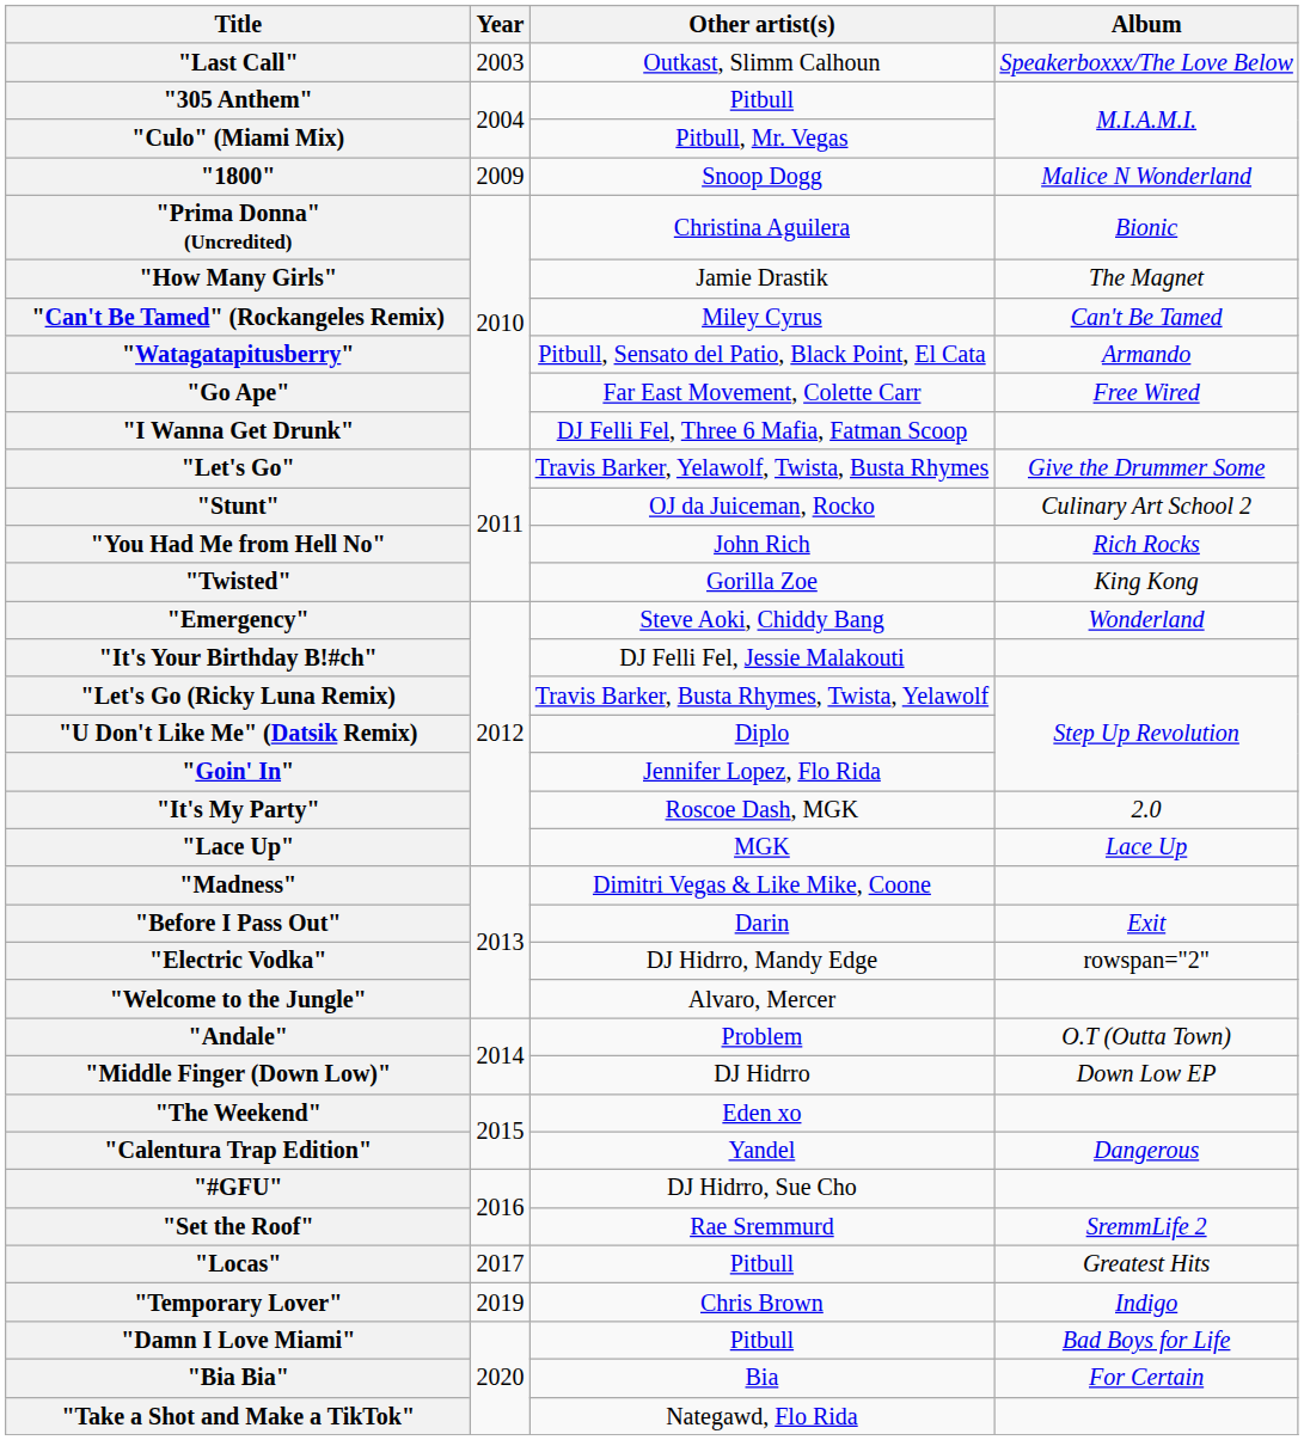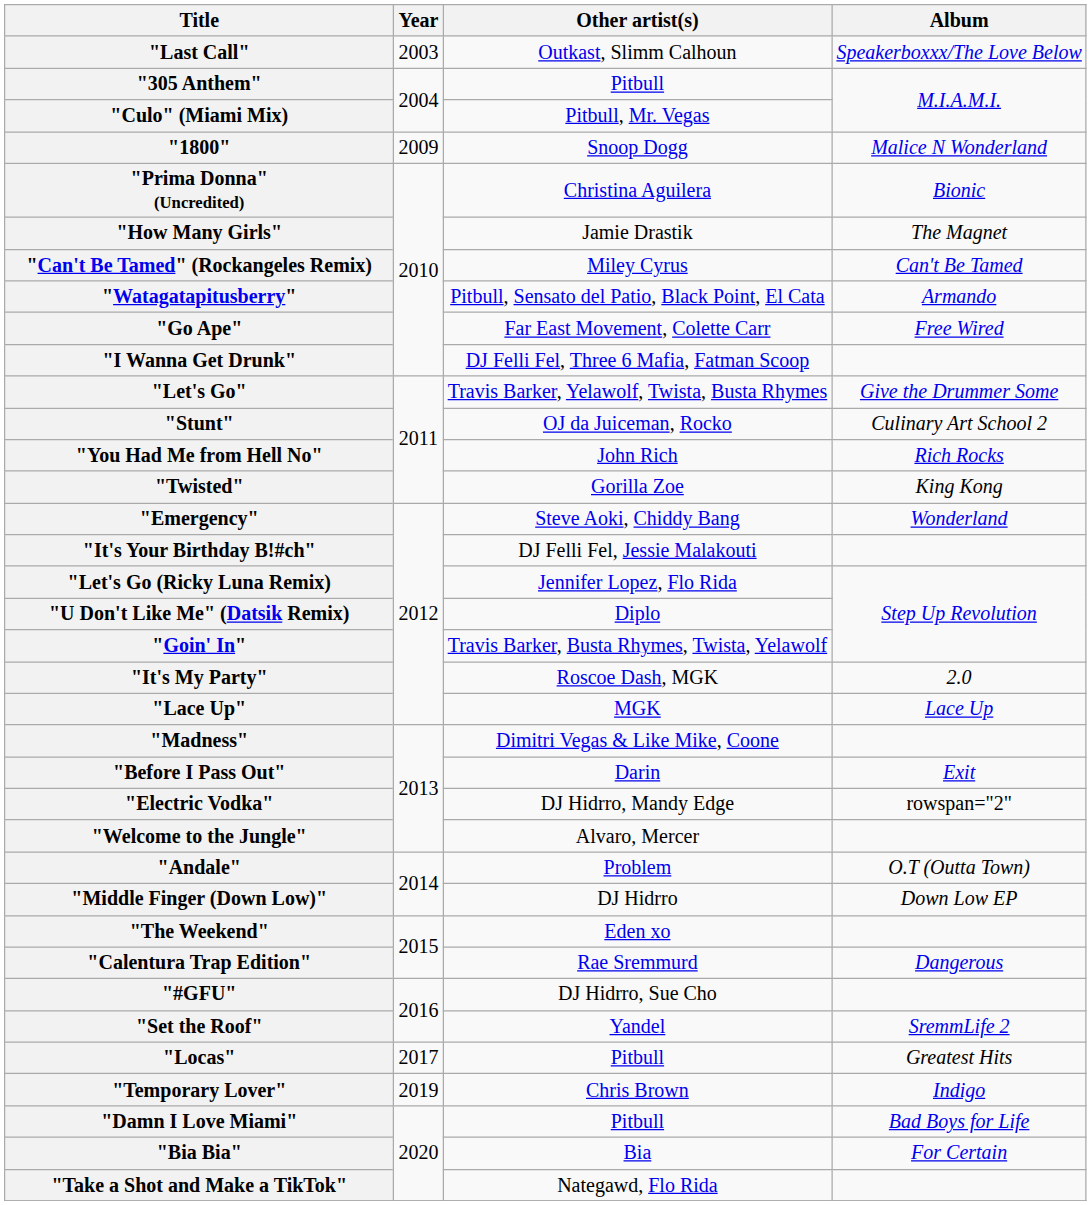"Let's Go (Ricky Luna Remix) | Other artist(s): Travis Barker, Busta Rhymes, Twista, Yelawolf -> Jennifer Lopez, Flo Rida
"Goin' In" | Other artist(s): Jennifer Lopez, Flo Rida -> Travis Barker, Busta Rhymes, Twista, Yelawolf
"Calentura Trap Edition" | Other artist(s): Yandel -> Rae Sremmurd
"Set the Roof" | Other artist(s): Rae Sremmurd -> Yandel
